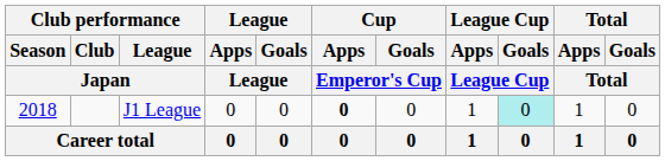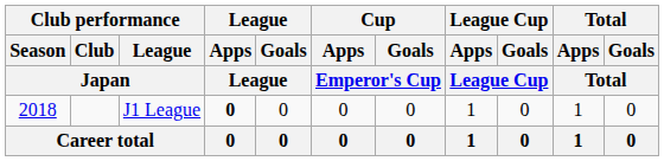J1 League | League / Apps / League: normal -> bold
J1 League | Cup / Apps / Emperor's Cup: bold -> normal
J1 League | League Cup / Goals / League Cup: paleturquoise background -> no background
